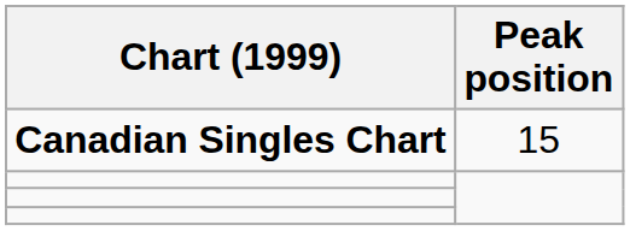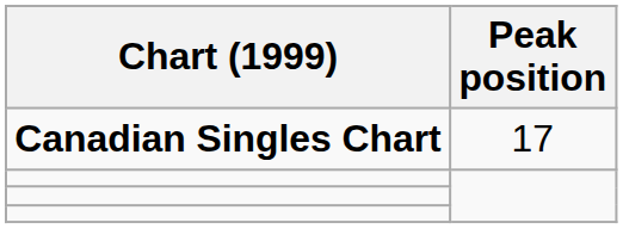row 2 | Peak position: 15 -> 17
